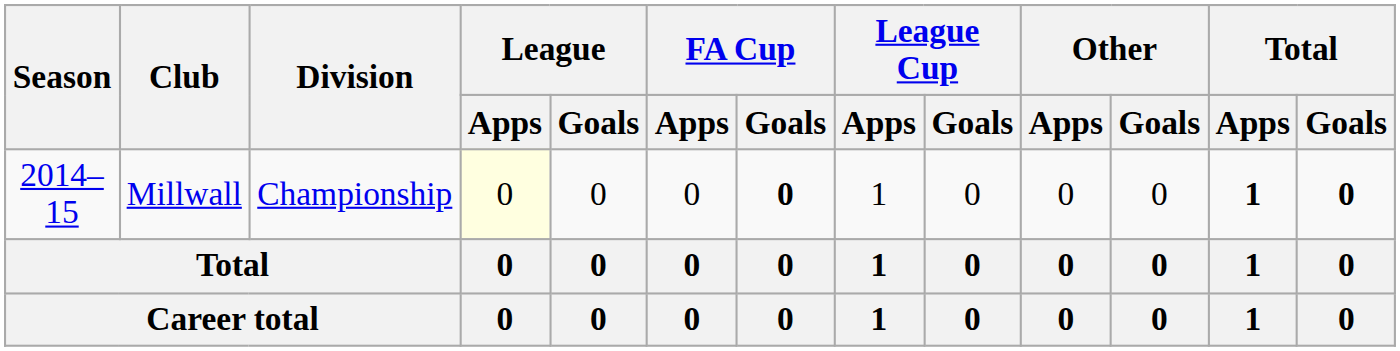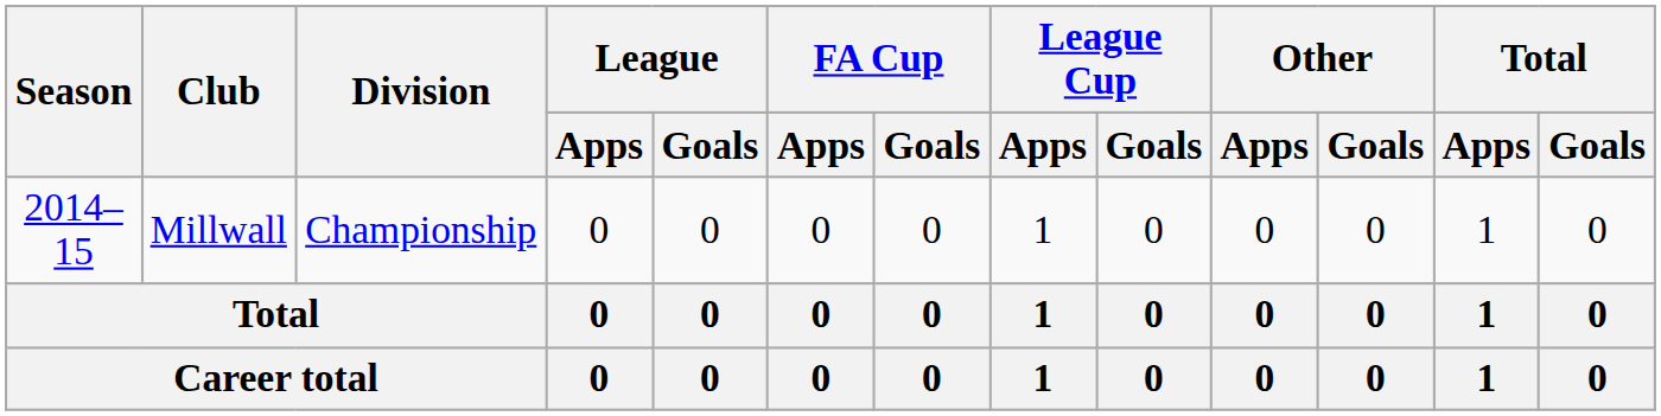Millwall | League / Apps: lightyellow background -> no background
Millwall | FA Cup / Goals: bold -> normal
Millwall | Total / Apps: bold -> normal
Millwall | Total / Goals: bold -> normal
